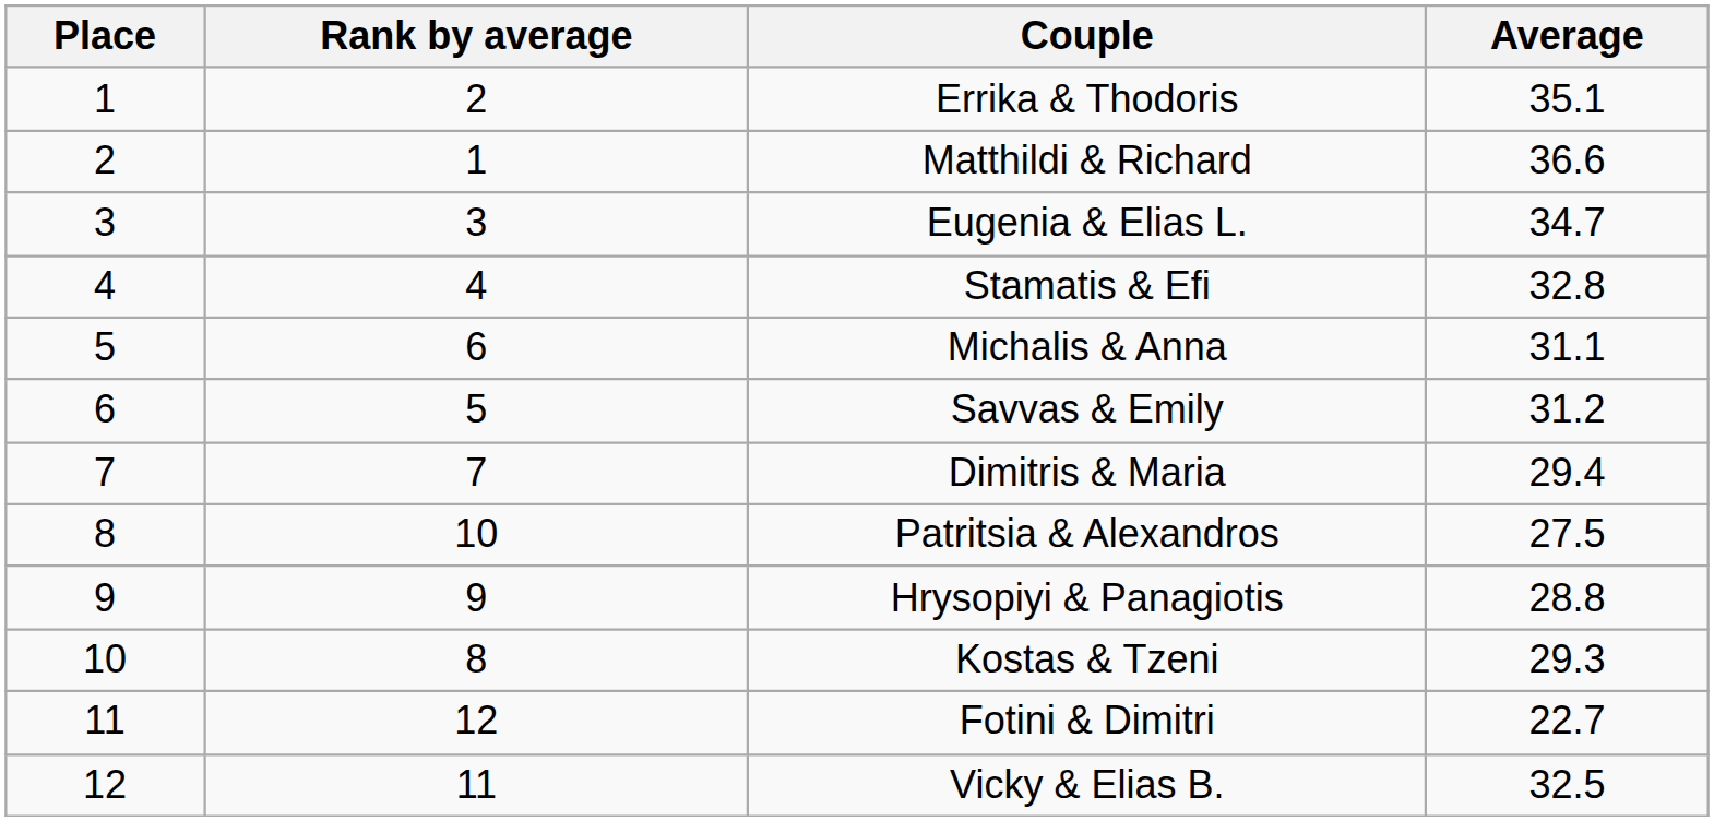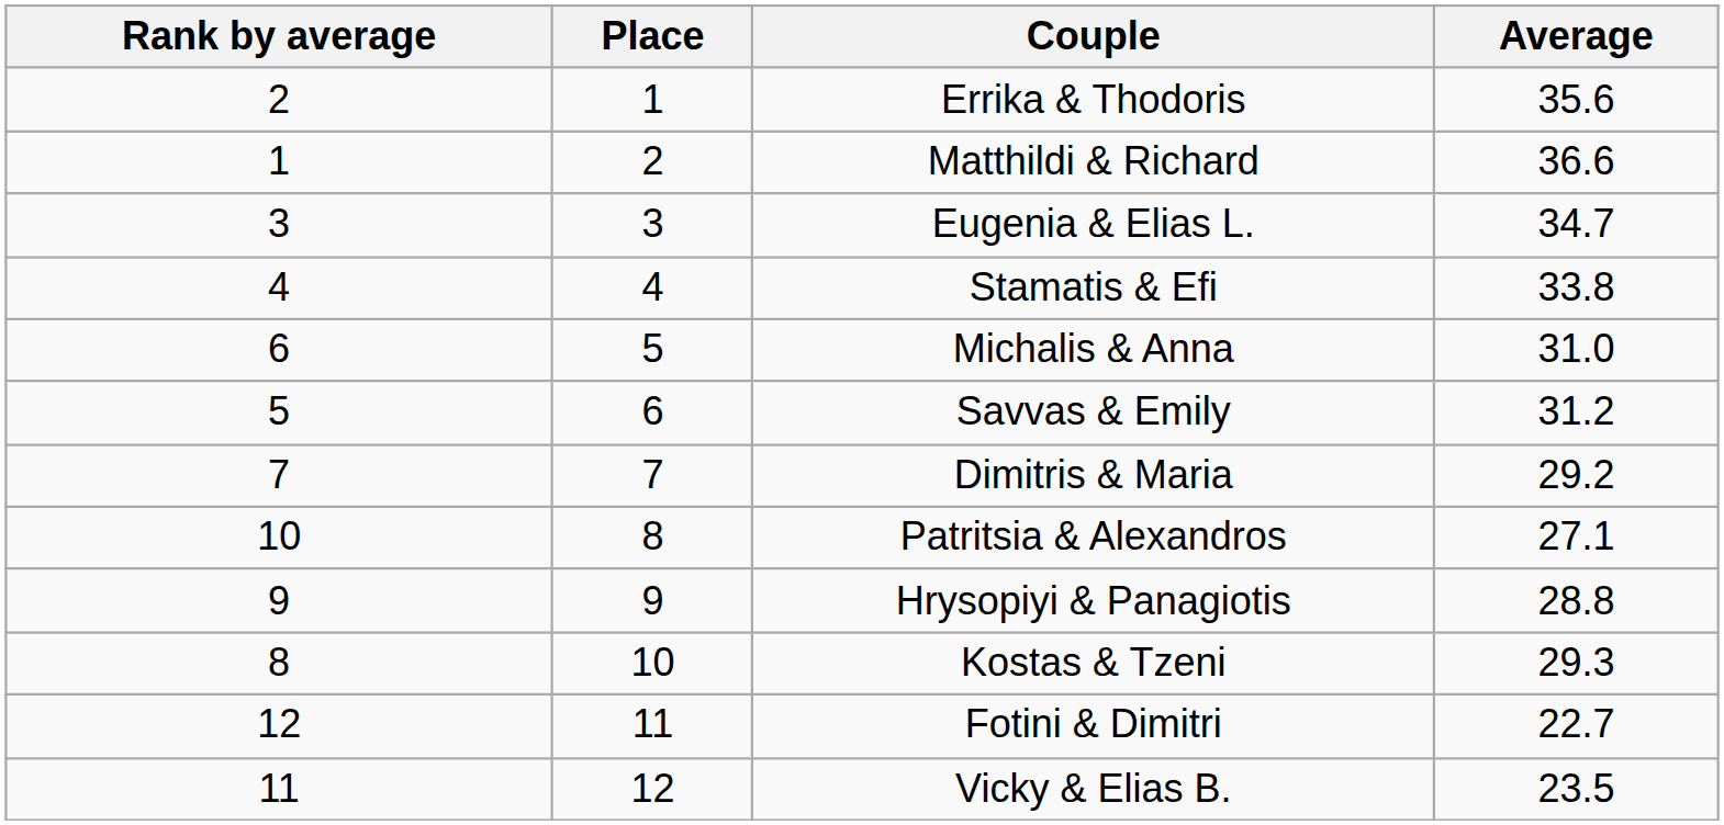columns swapped: Rank by average <-> Place
Errika & Thodoris | Average: 35.1 -> 35.6
Stamatis & Efi | Average: 32.8 -> 33.8
Michalis & Anna | Average: 31.1 -> 31.0
Dimitris & Maria | Average: 29.4 -> 29.2
Patritsia & Alexandros | Average: 27.5 -> 27.1
Vicky & Elias B. | Average: 32.5 -> 23.5
